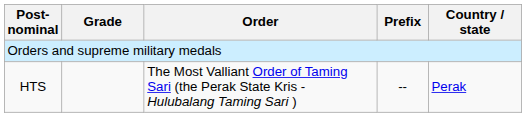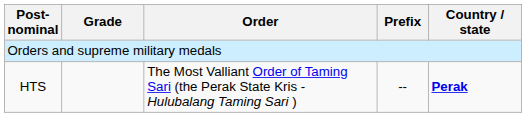HTS | Country / state: normal -> bold
